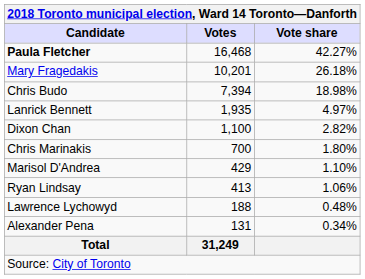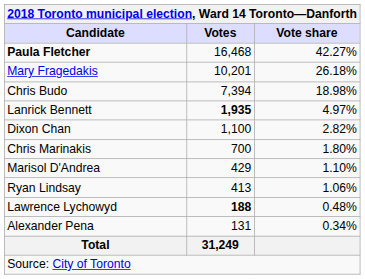Lanrick Bennett | Votes: normal -> bold
Lawrence Lychowyd | Votes: normal -> bold
